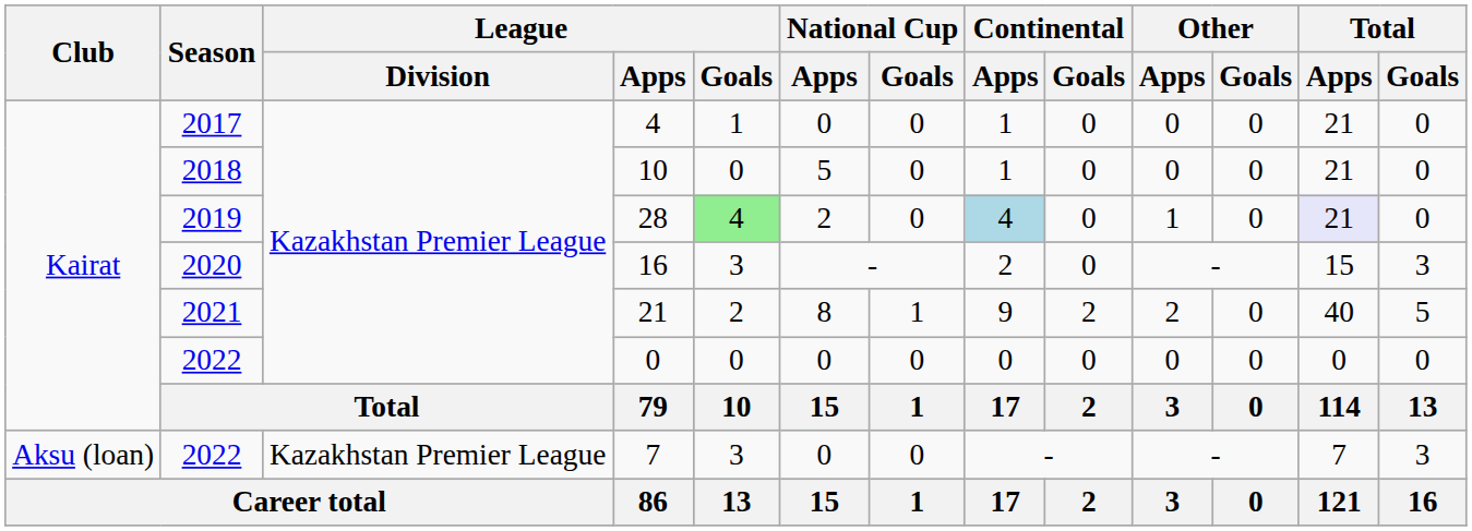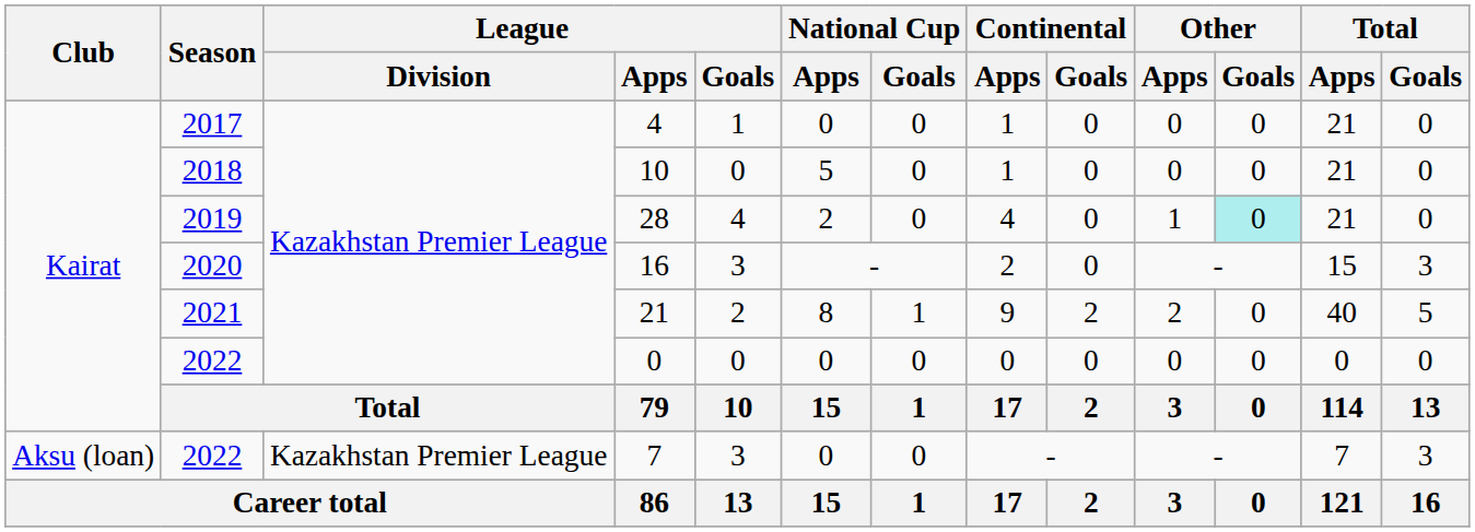28 | League / Goals: lightgreen background -> no background
28 | Continental / Apps: lightblue background -> no background
28 | Other / Goals: no background -> paleturquoise background
28 | Total / Apps: lavender background -> no background
